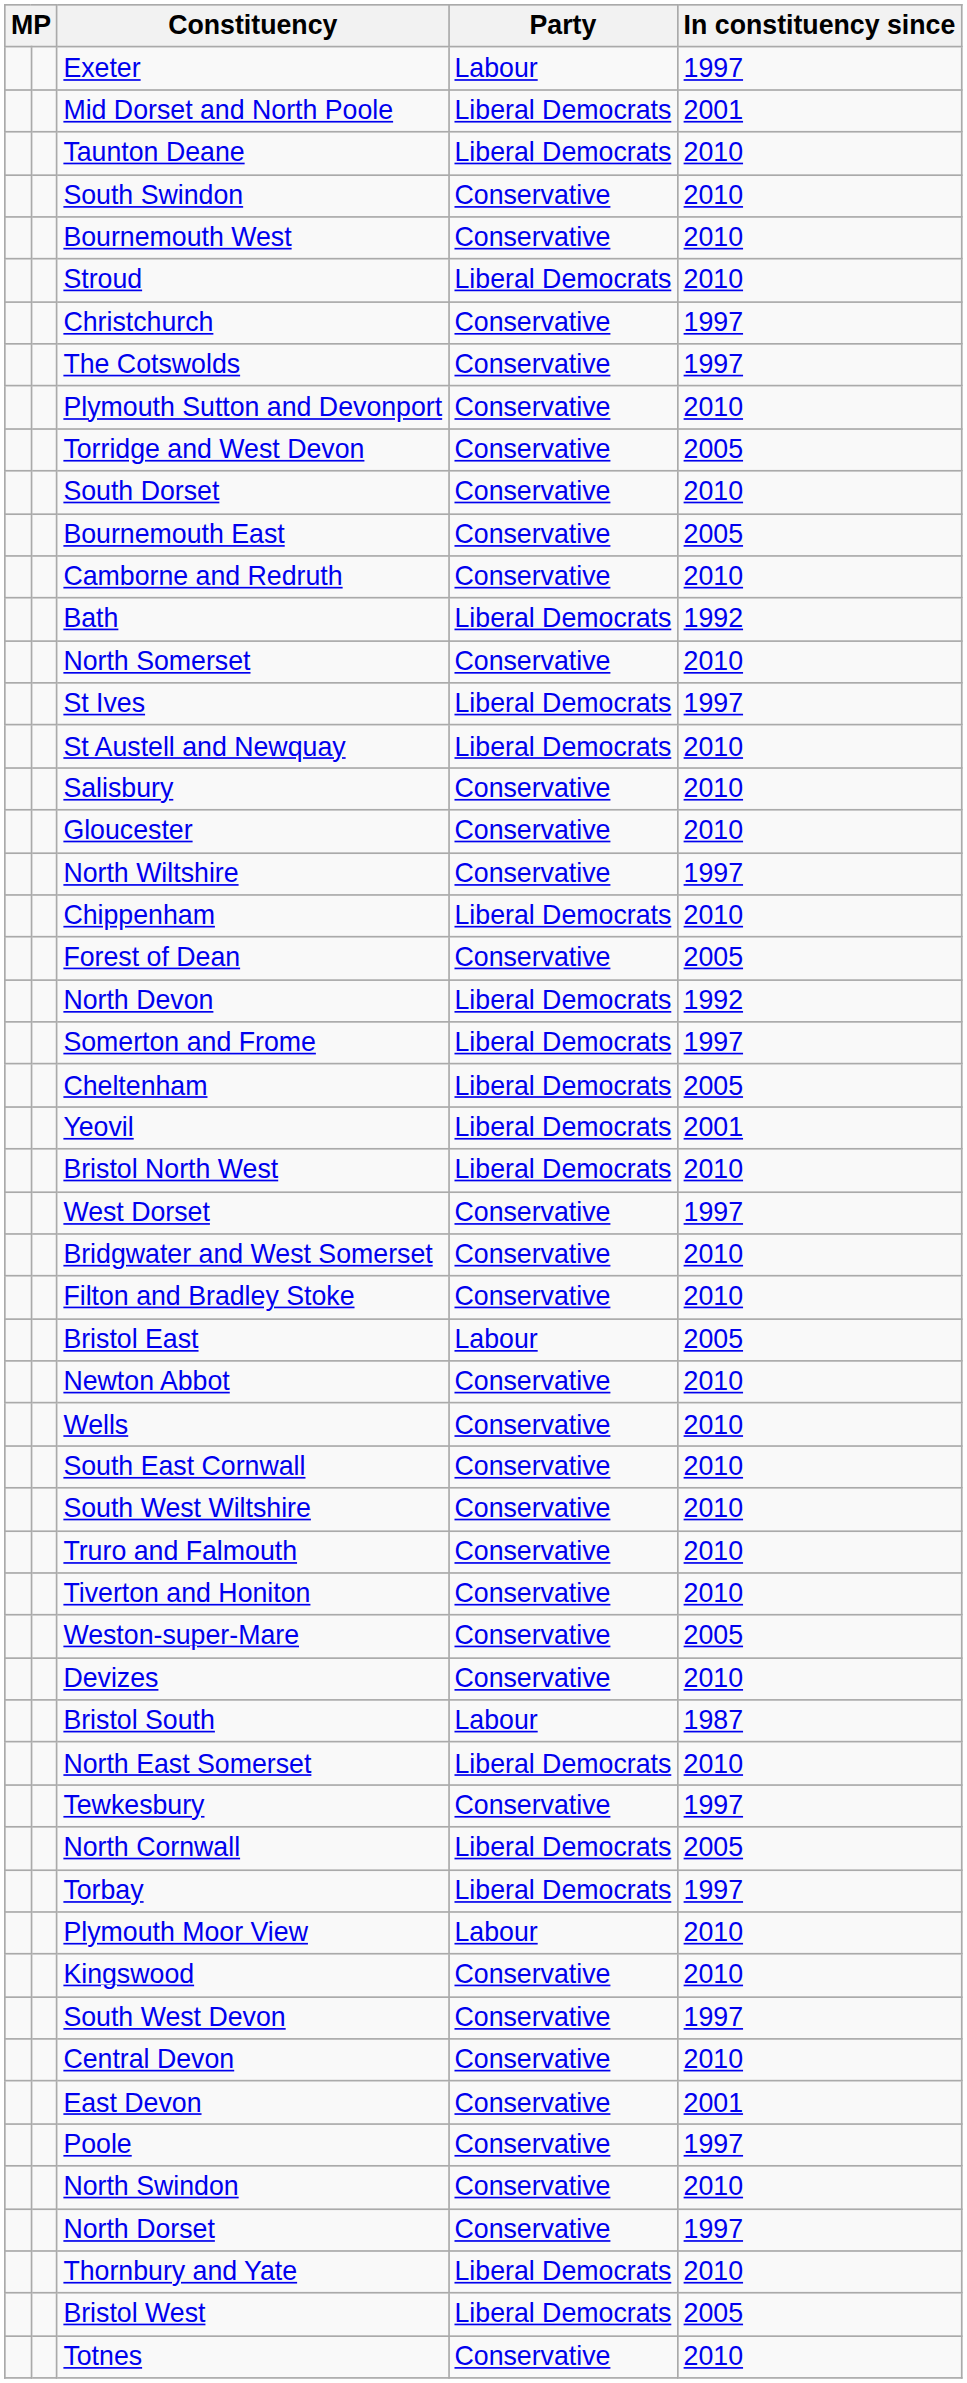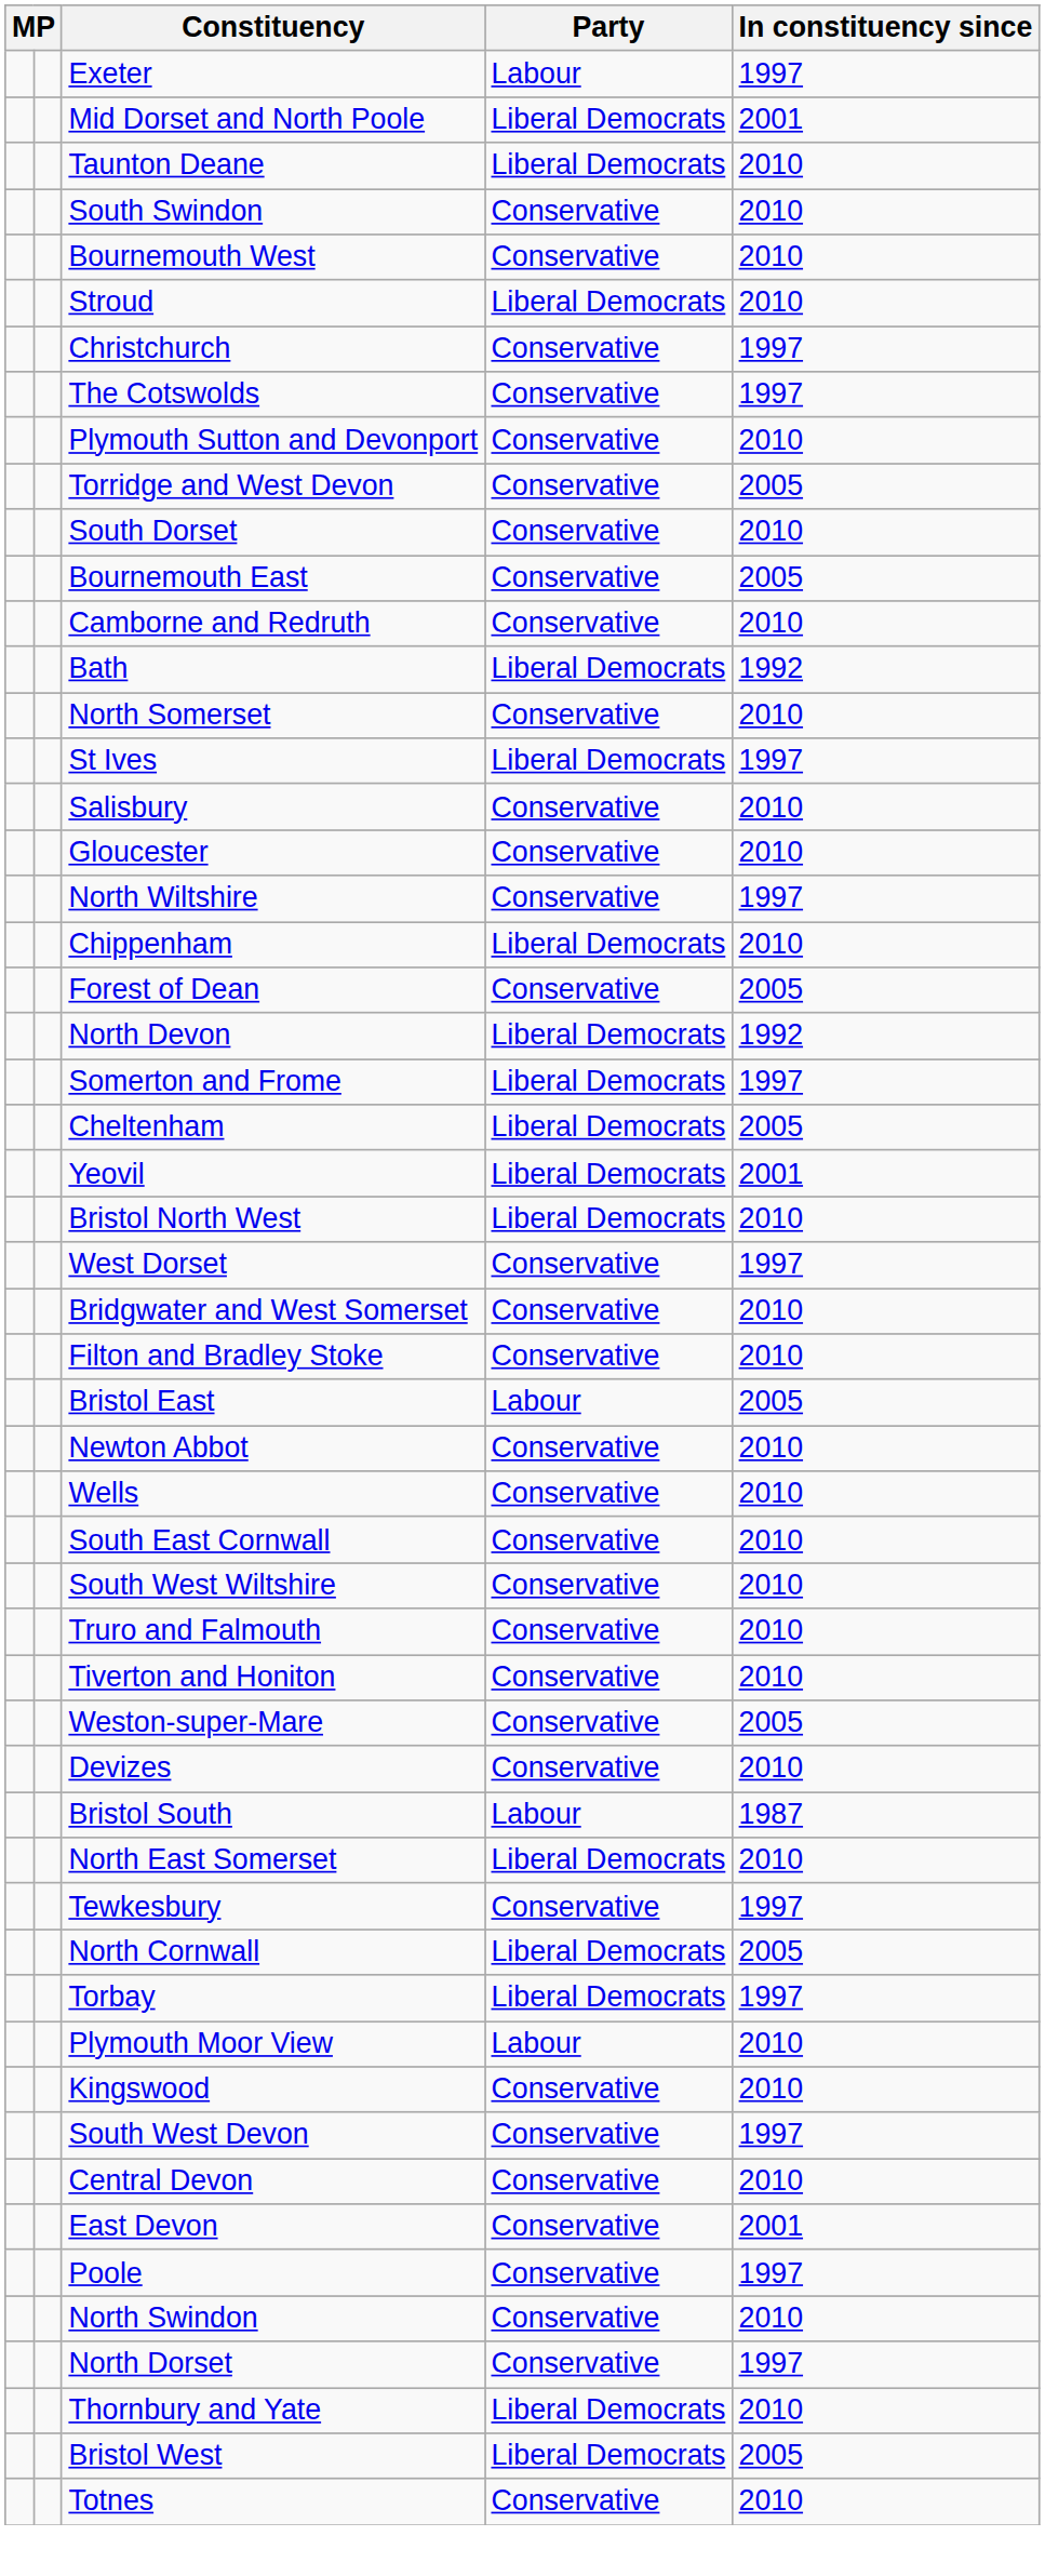- row: St Austell and Newquay | Liberal Democrats | 2010
